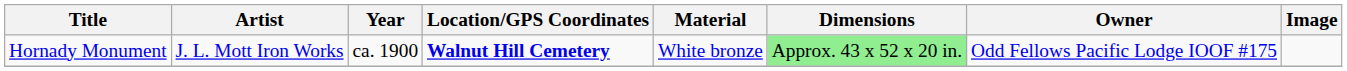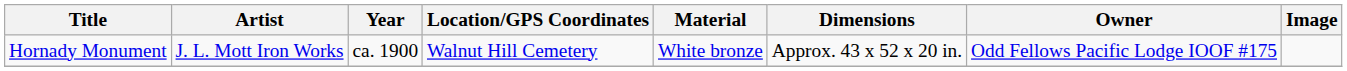Hornady Monument | Location/GPS Coordinates: bold -> normal
Hornady Monument | Dimensions: lightgreen background -> no background
